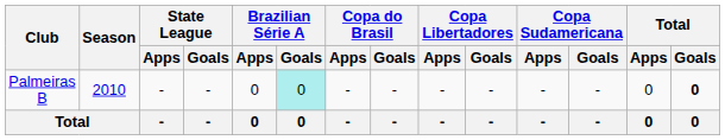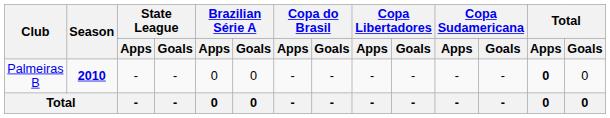Palmeiras B | Season: normal -> bold
Palmeiras B | Brazilian Série A / Goals: paleturquoise background -> no background
Palmeiras B | Total / Apps: normal -> bold
Palmeiras B | Total / Goals: bold -> normal
